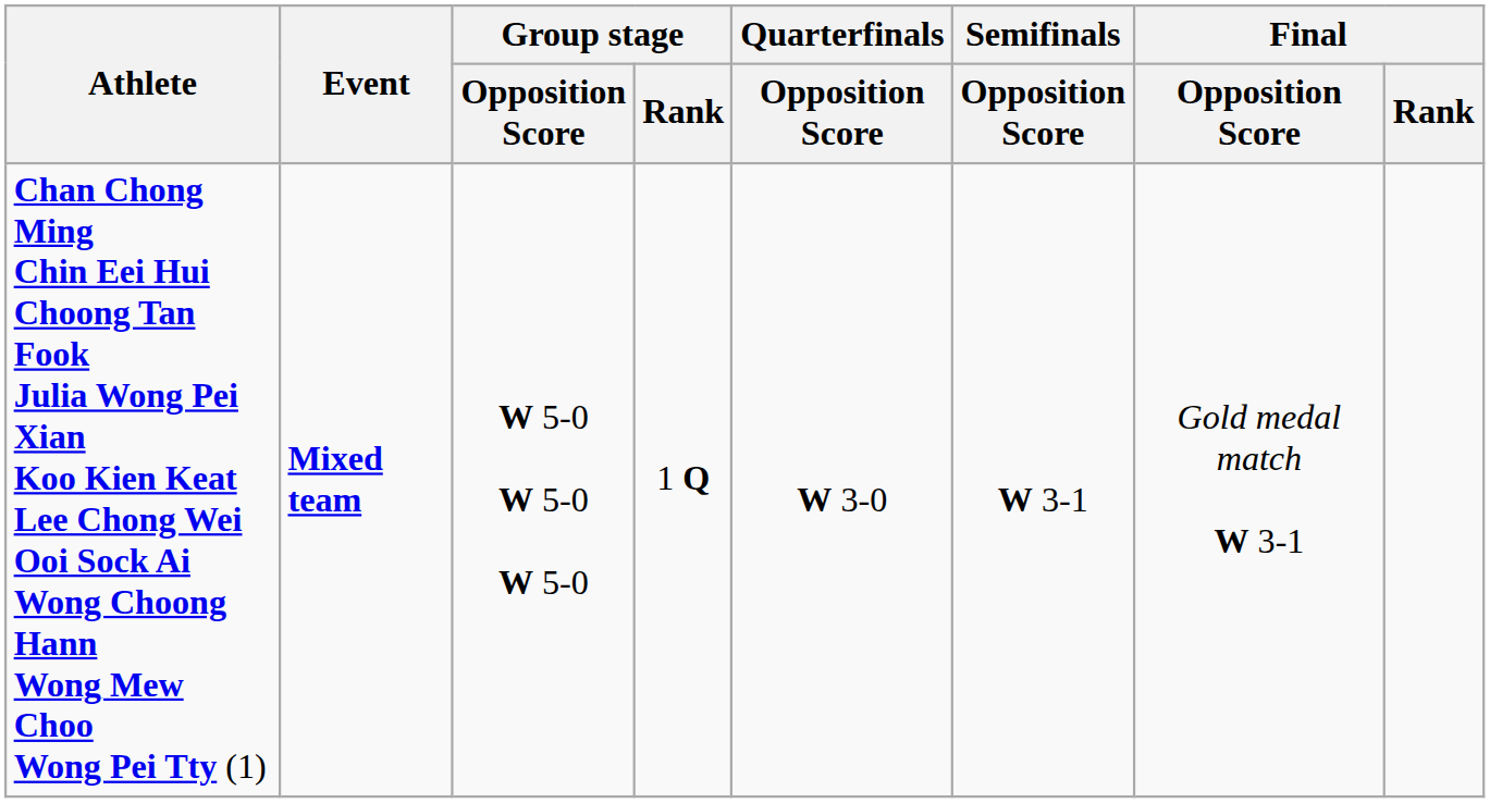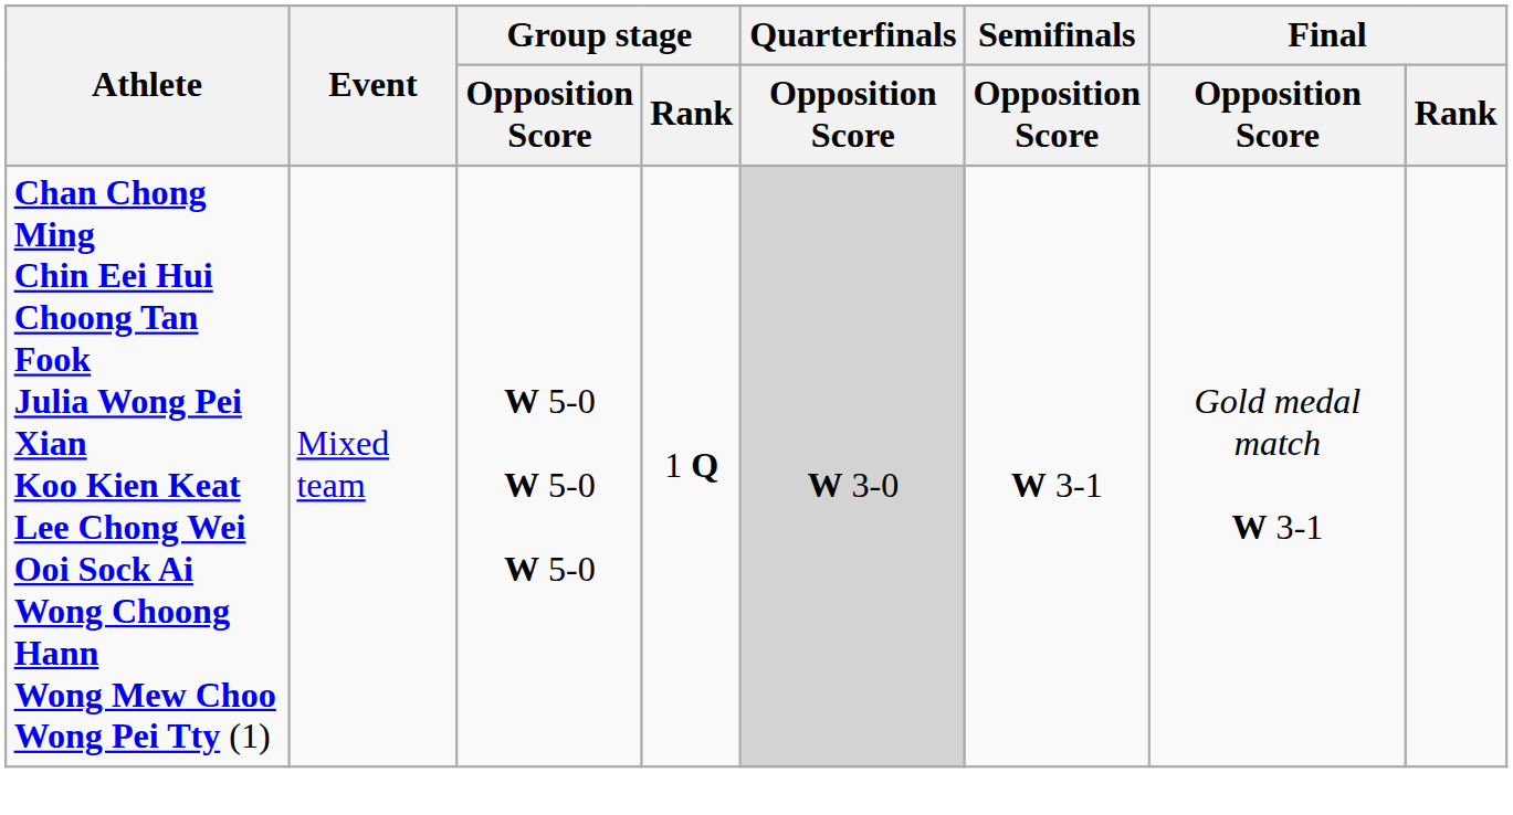row 3 | Event: bold -> normal
row 3 | Quarterfinals / Opposition Score: no background -> lightgrey background
